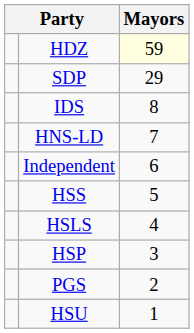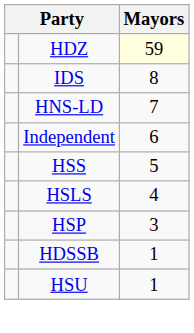- row: SDP | 29
- row: PGS | 2
+ row: HDSSB | 1
